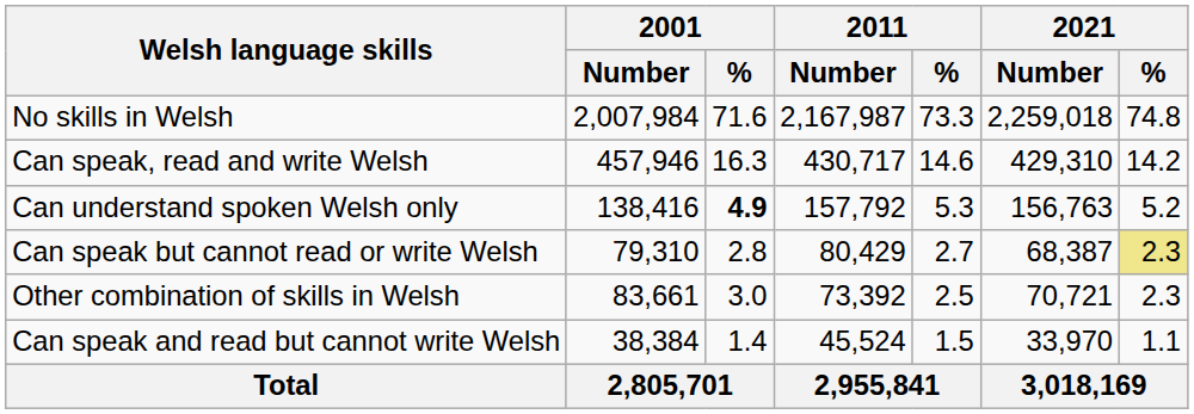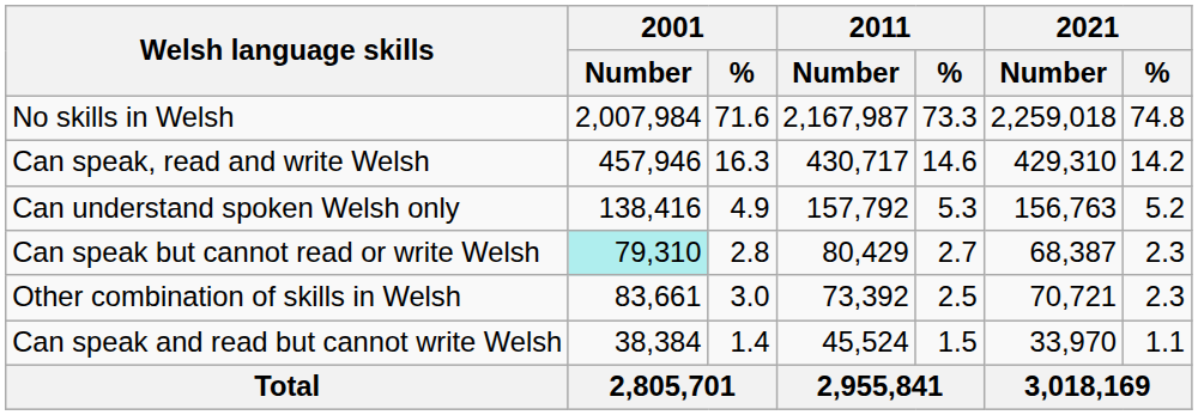Can understand spoken Welsh only | 2001 / %: bold -> normal
Can speak but cannot read or write Welsh | 2001 / Number: no background -> paleturquoise background
Can speak but cannot read or write Welsh | 2021 / %: khaki background -> no background
